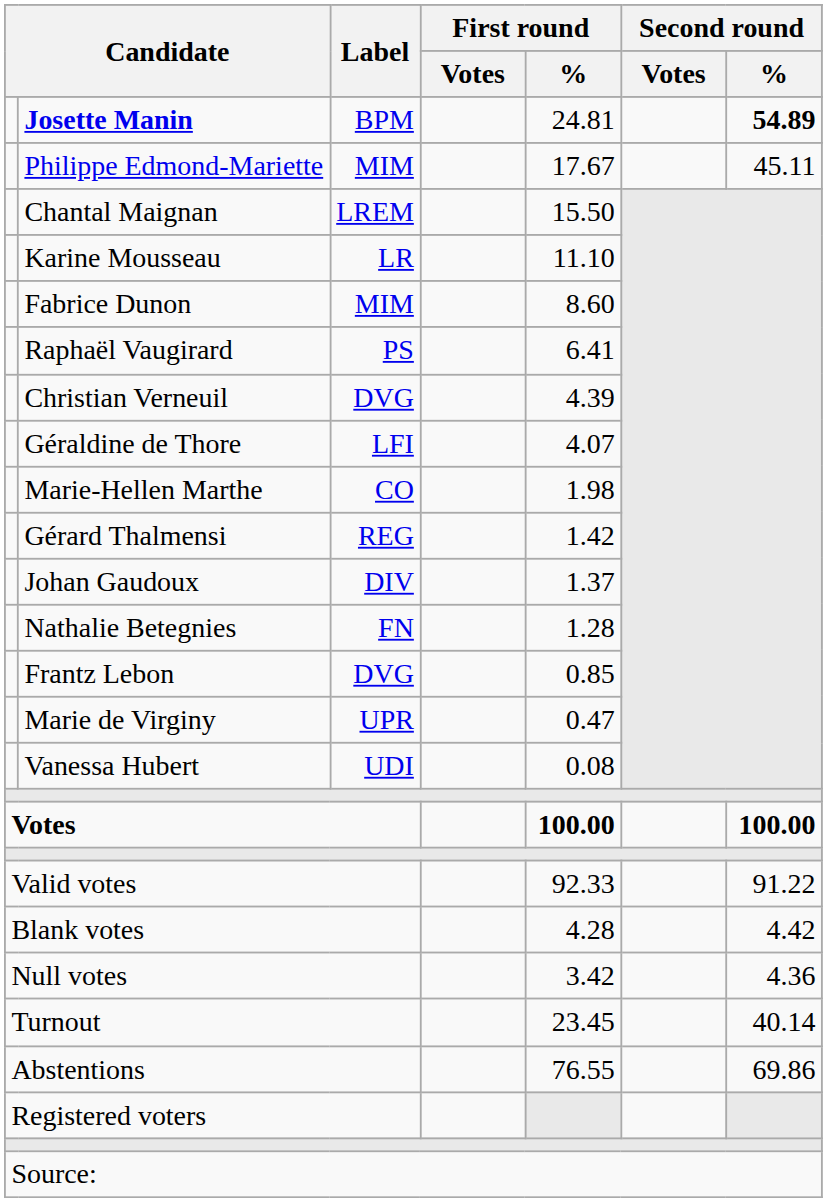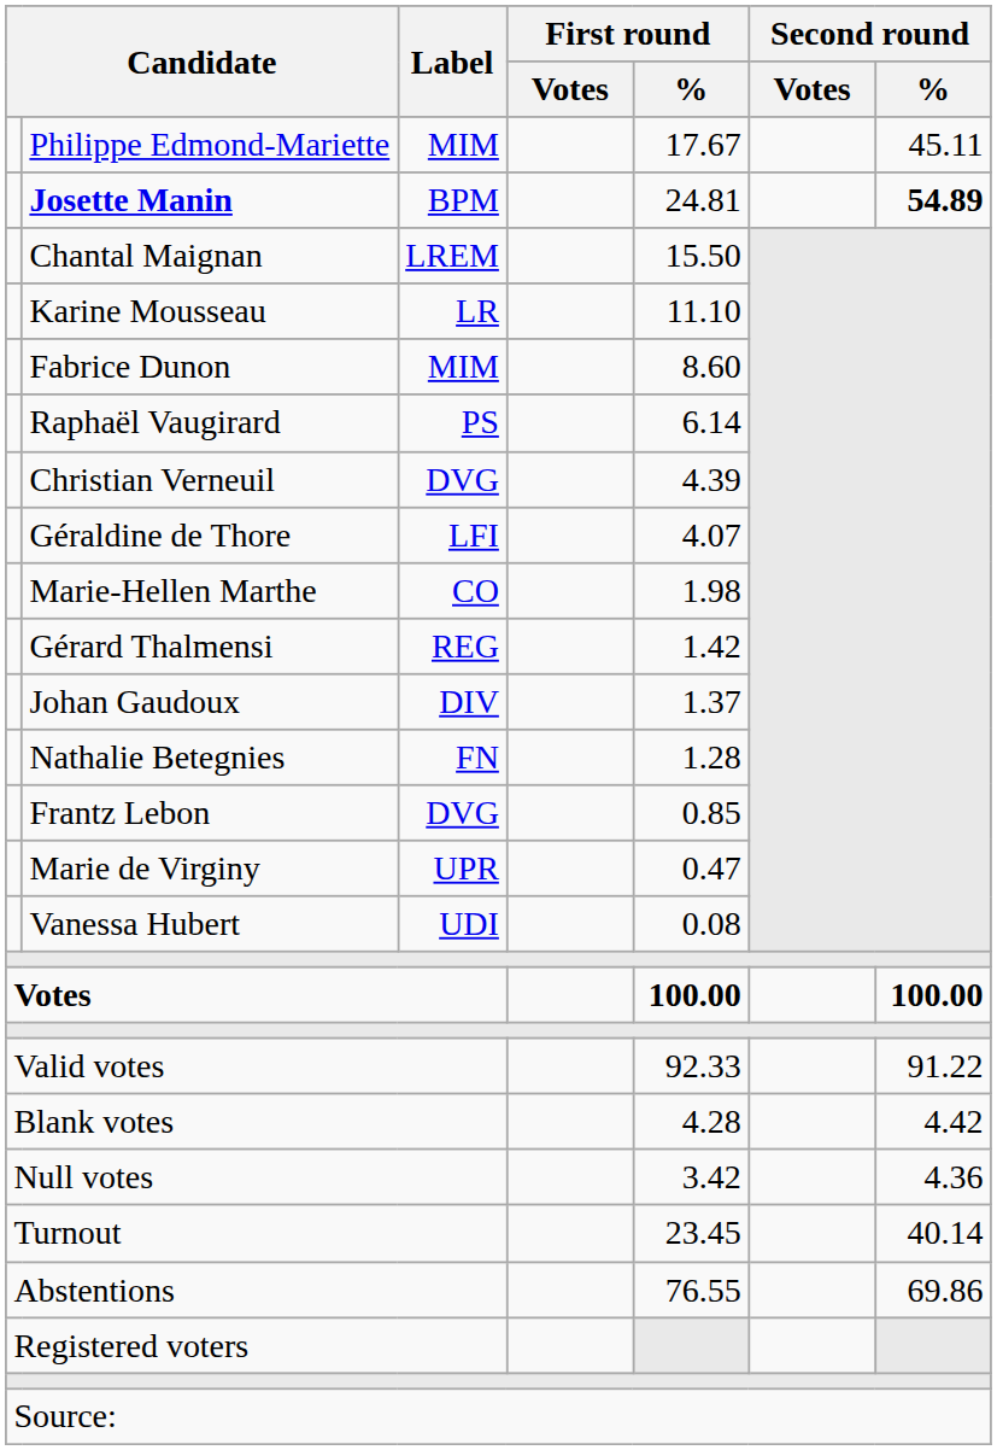rows swapped: Josette Manin <-> Philippe Edmond-Mariette
Raphaël Vaugirard | First round / %: 6.41 -> 6.14
